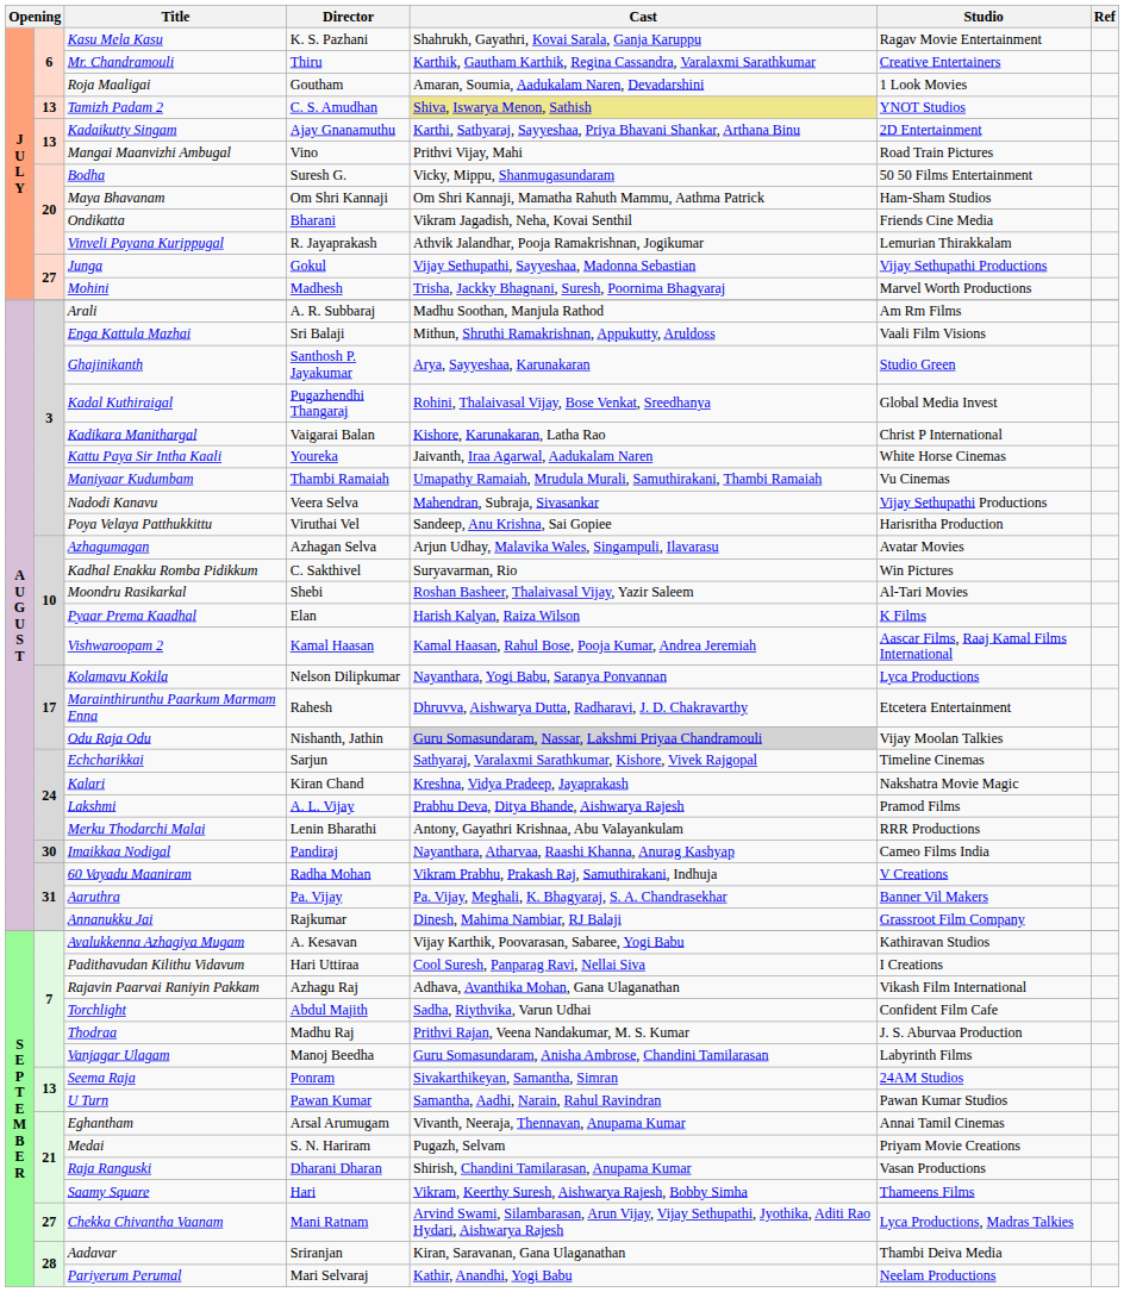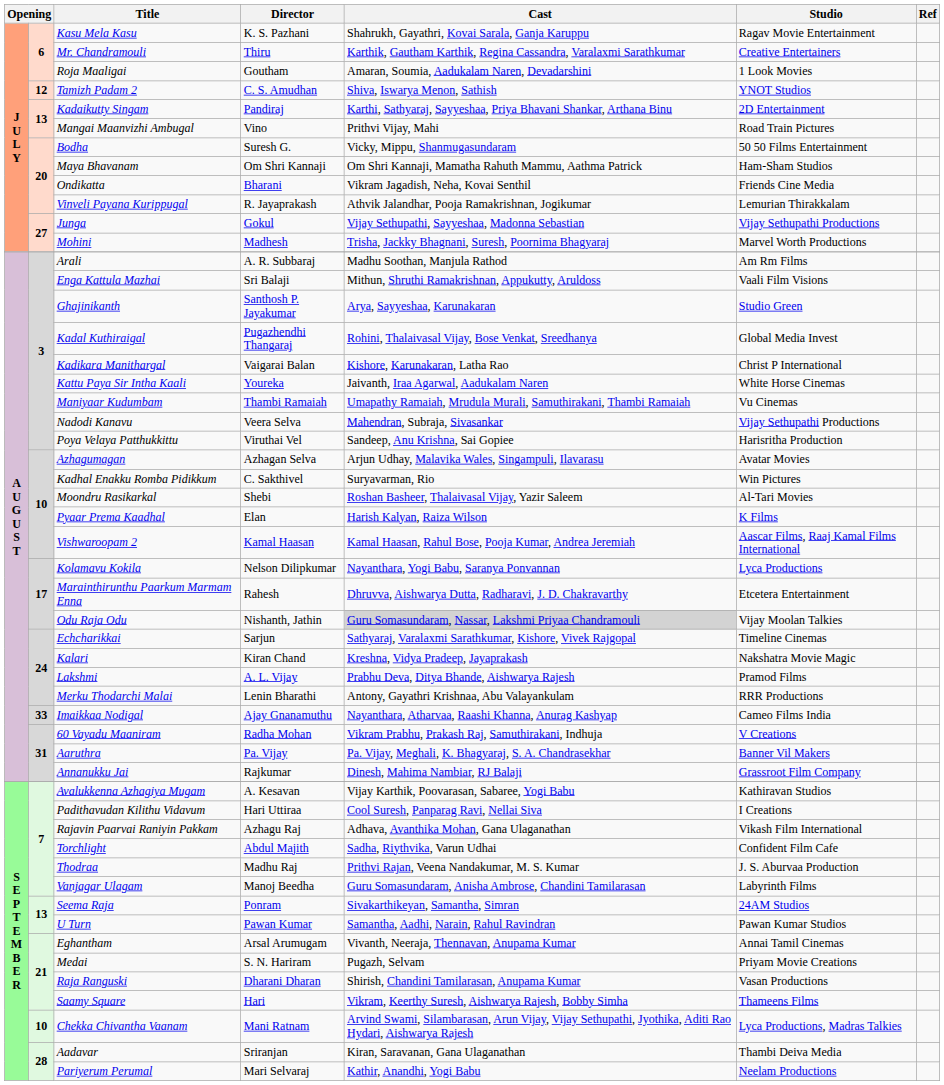Tamizh Padam 2 | column 2: 13 -> 12
Tamizh Padam 2 | Cast: khaki background -> no background
Kadaikutty Singam | Director: Ajay Gnanamuthu -> Pandiraj
Imaikkaa Nodigal | column 2: 30 -> 33
Imaikkaa Nodigal | Director: Pandiraj -> Ajay Gnanamuthu
Chekka Chivantha Vaanam | column 2: 27 -> 10
